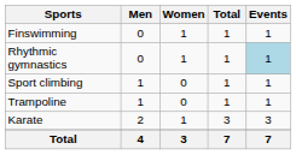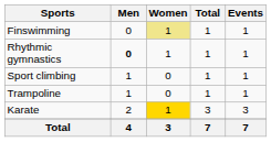Finswimming | Women: no background -> khaki background
Rhythmic gymnastics | Men: normal -> bold
Rhythmic gymnastics | Events: lightblue background -> no background
Karate | Women: no background -> gold background
